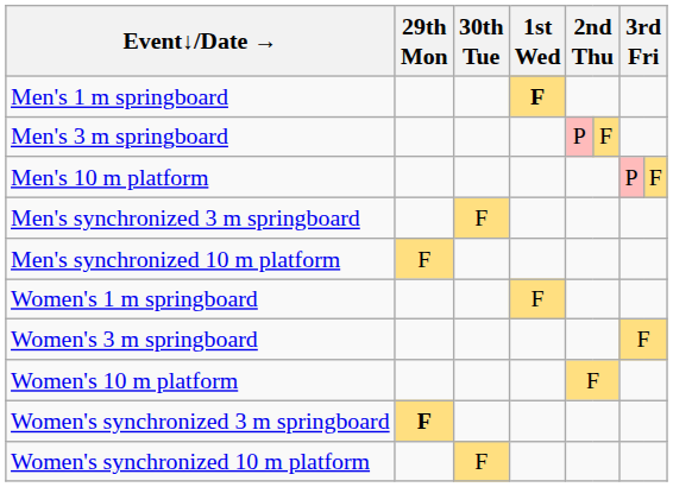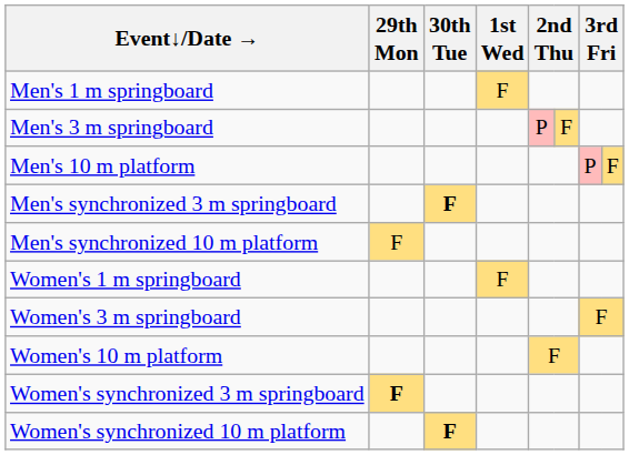Men's 1 m springboard | 1st Wed: bold -> normal
Men's synchronized 3 m springboard | 30th Tue: normal -> bold
Women's synchronized 10 m platform | 30th Tue: normal -> bold
